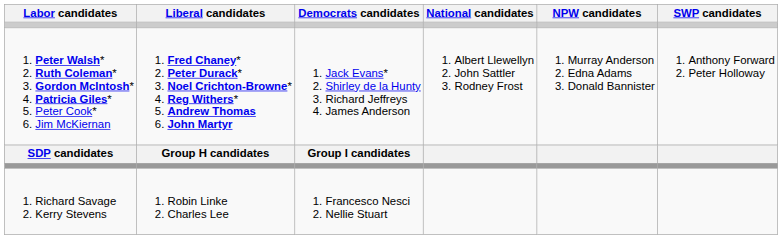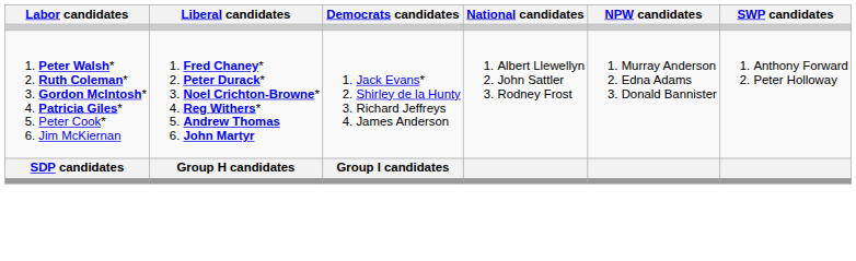- row: Richard Savage Kerry Stevens | Robin Linke Charles Lee | Francesco Nesci Nellie Stuart
